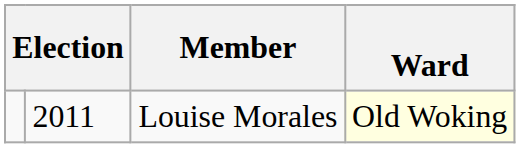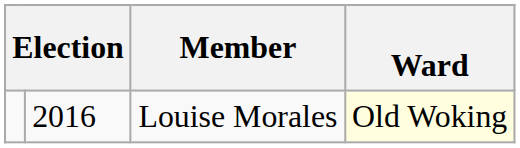Louise Morales | column 2: 2011 -> 2016
